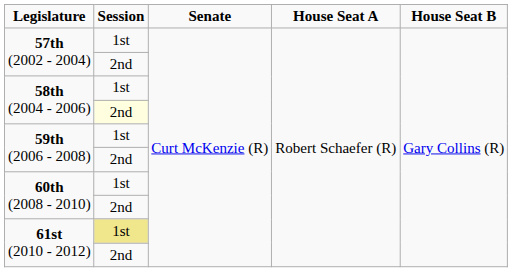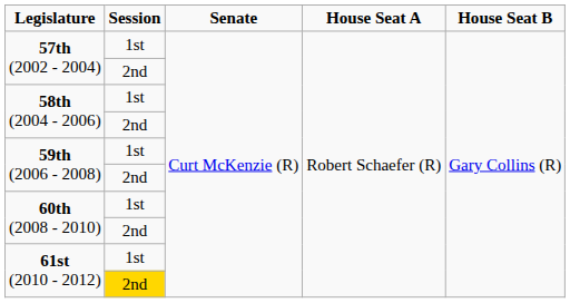58th (2004 - 2006) / 2nd | Session: lightyellow background -> no background
61st (2010 - 2012) / 1st | Session: khaki background -> no background
61st (2010 - 2012) / 2nd | Session: no background -> gold background
